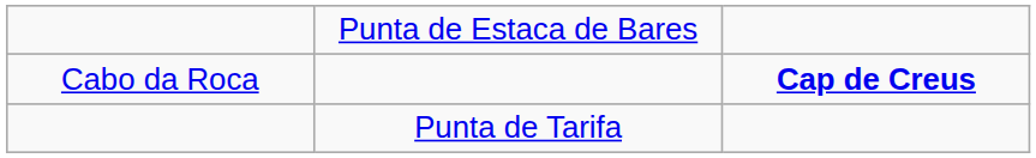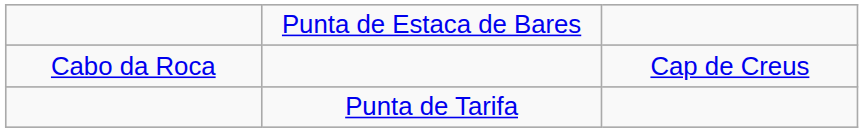Cabo da Roca | column 3: bold -> normal
